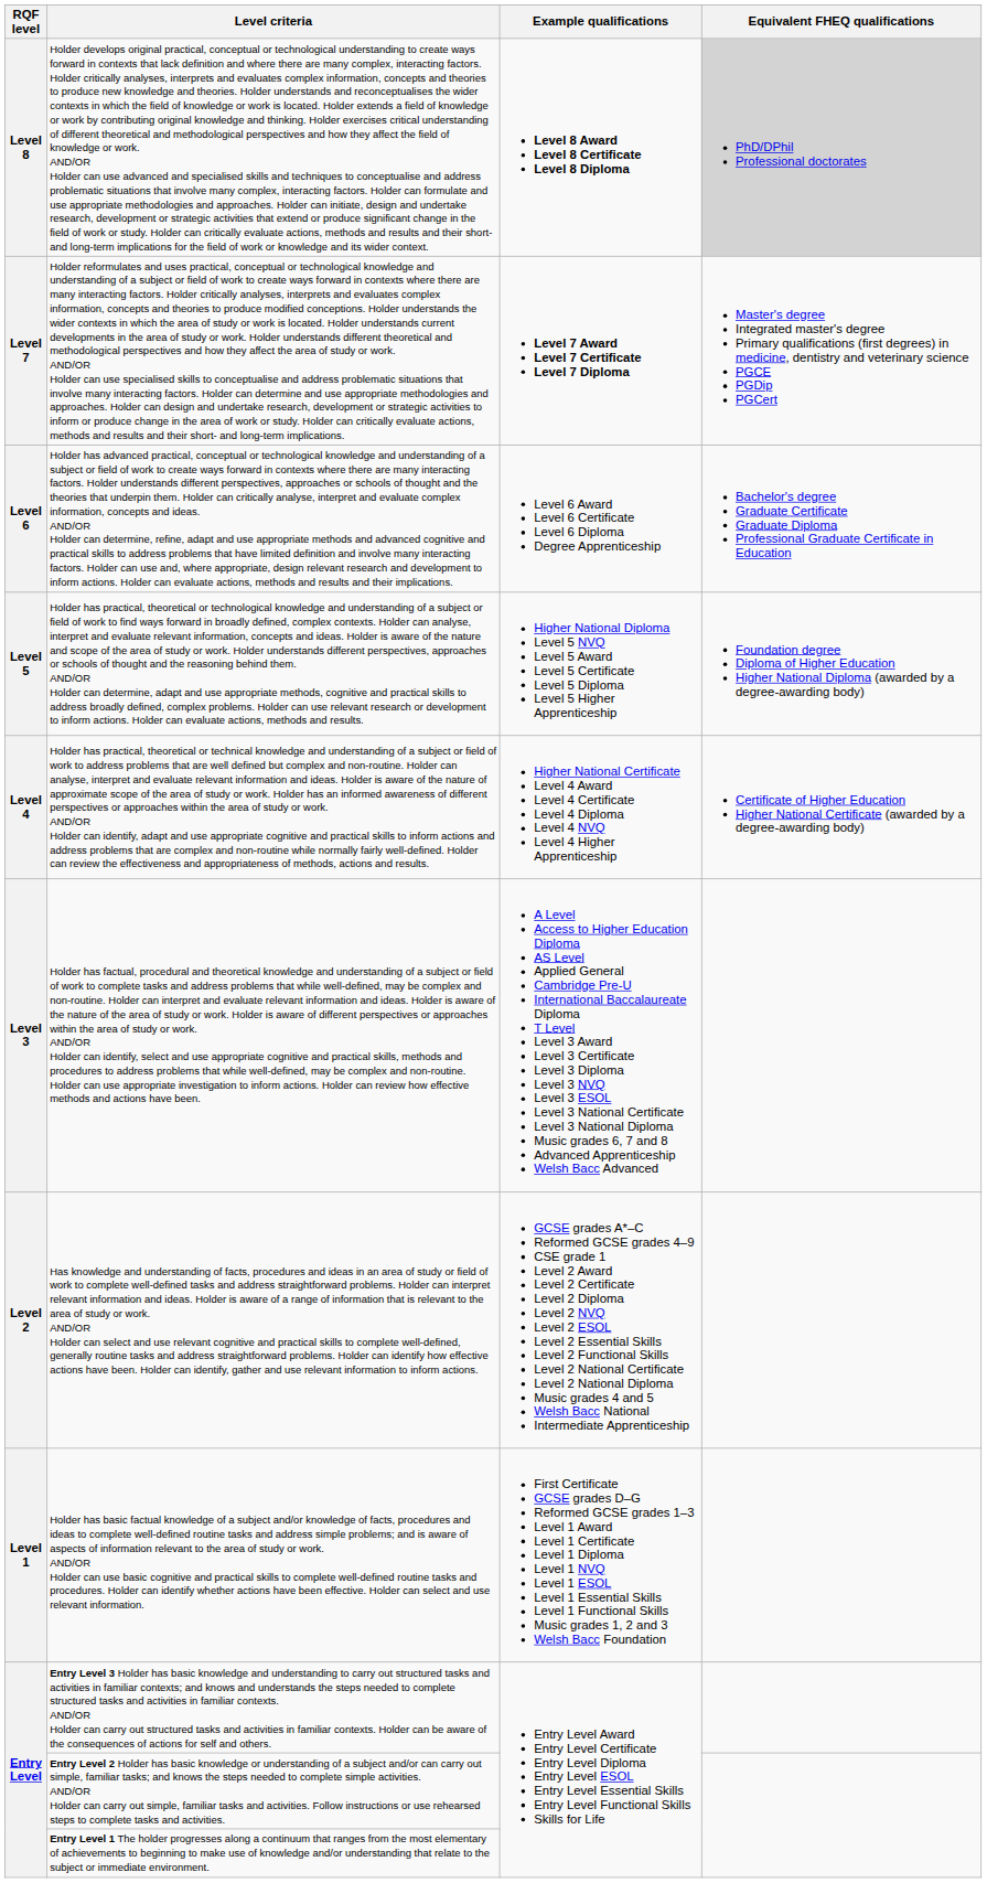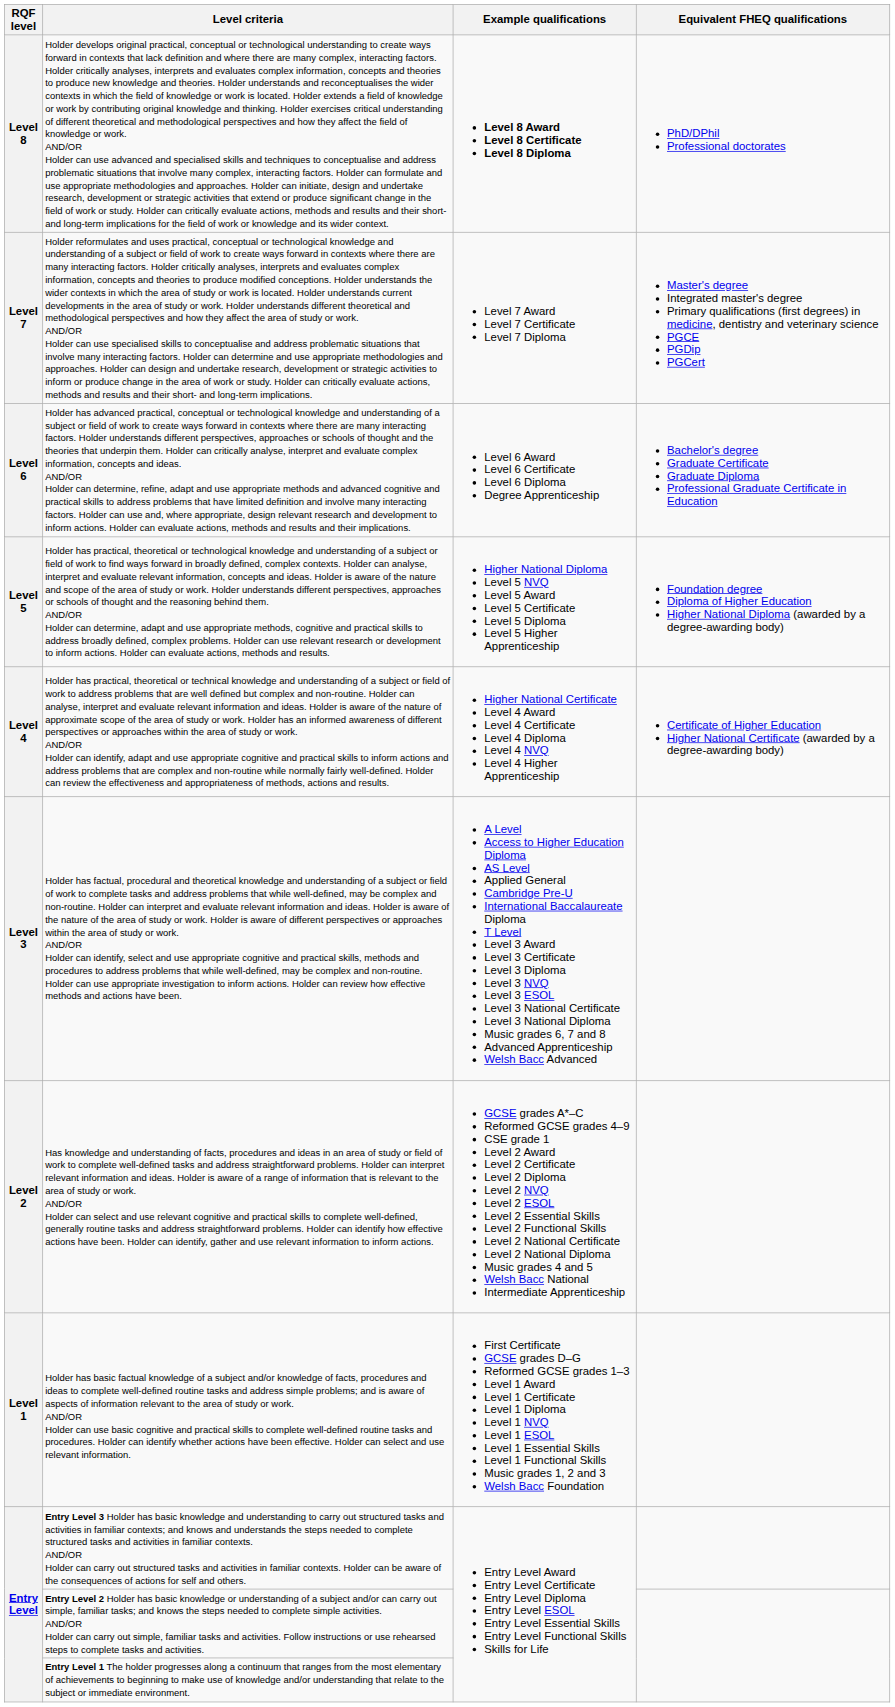row 2 | Equivalent FHEQ qualifications: lightgrey background -> no background
row 3 | Example qualifications: bold -> normal
